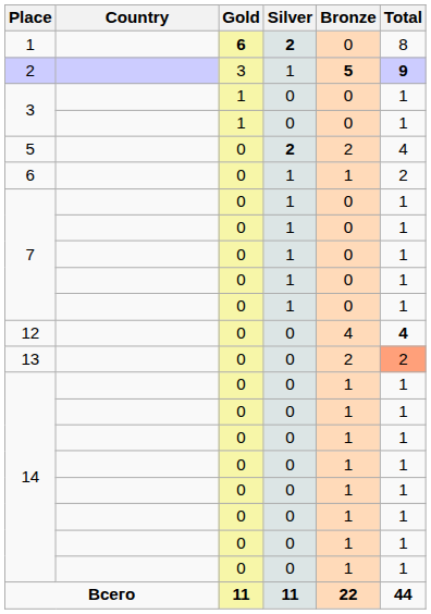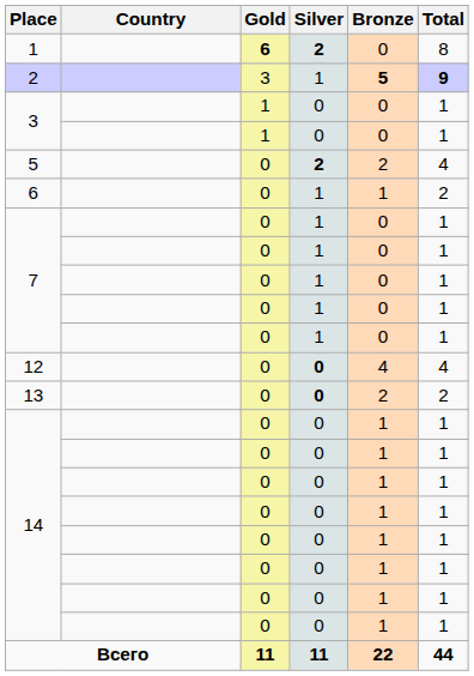12 | Silver: normal -> bold
12 | Total: bold -> normal
13 | Silver: normal -> bold
13 | Total: lightsalmon background -> no background
